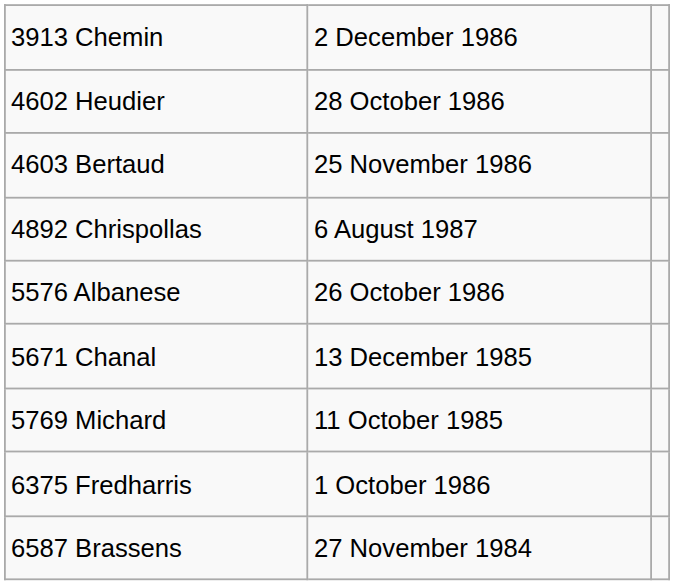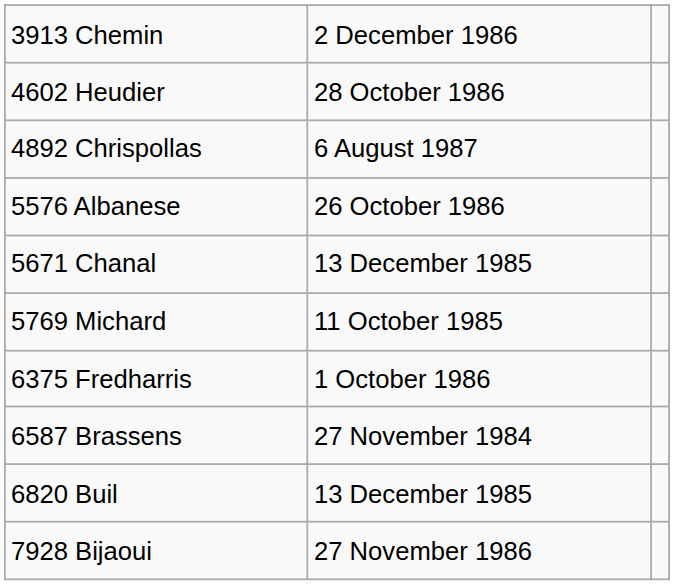- row: 4603 Bertaud | 25 November 1986
+ row: 6820 Buil | 13 December 1985
+ row: 7928 Bijaoui | 27 November 1986
